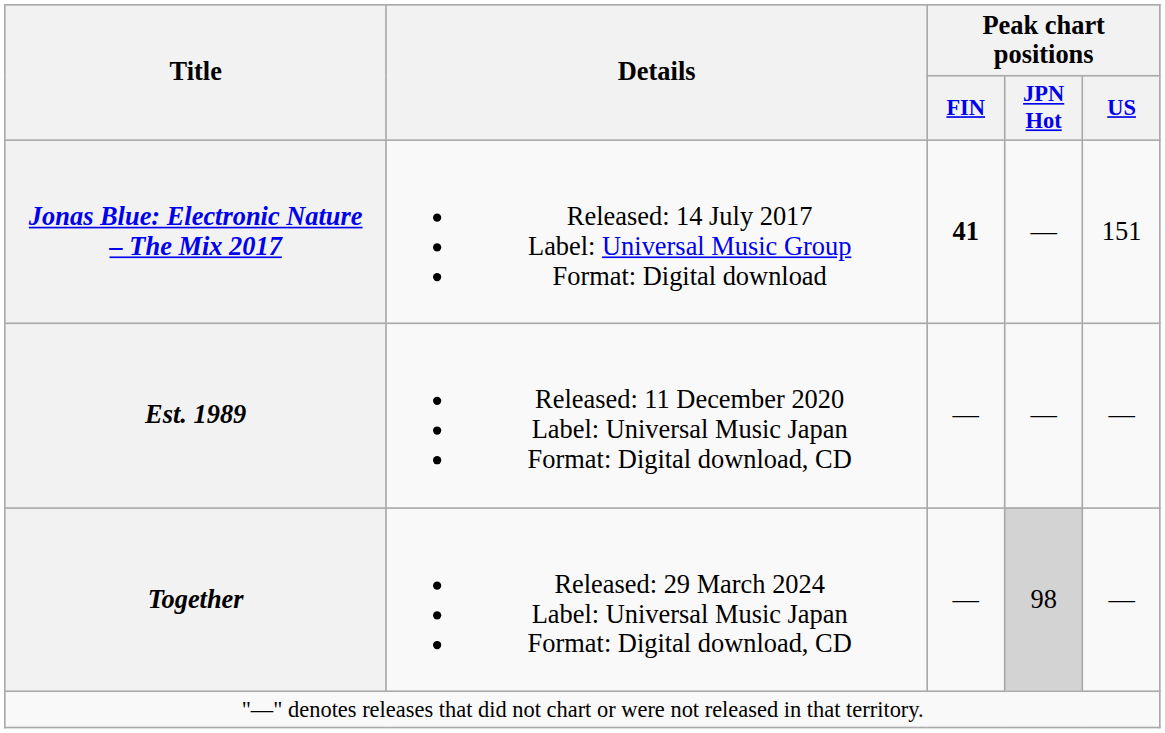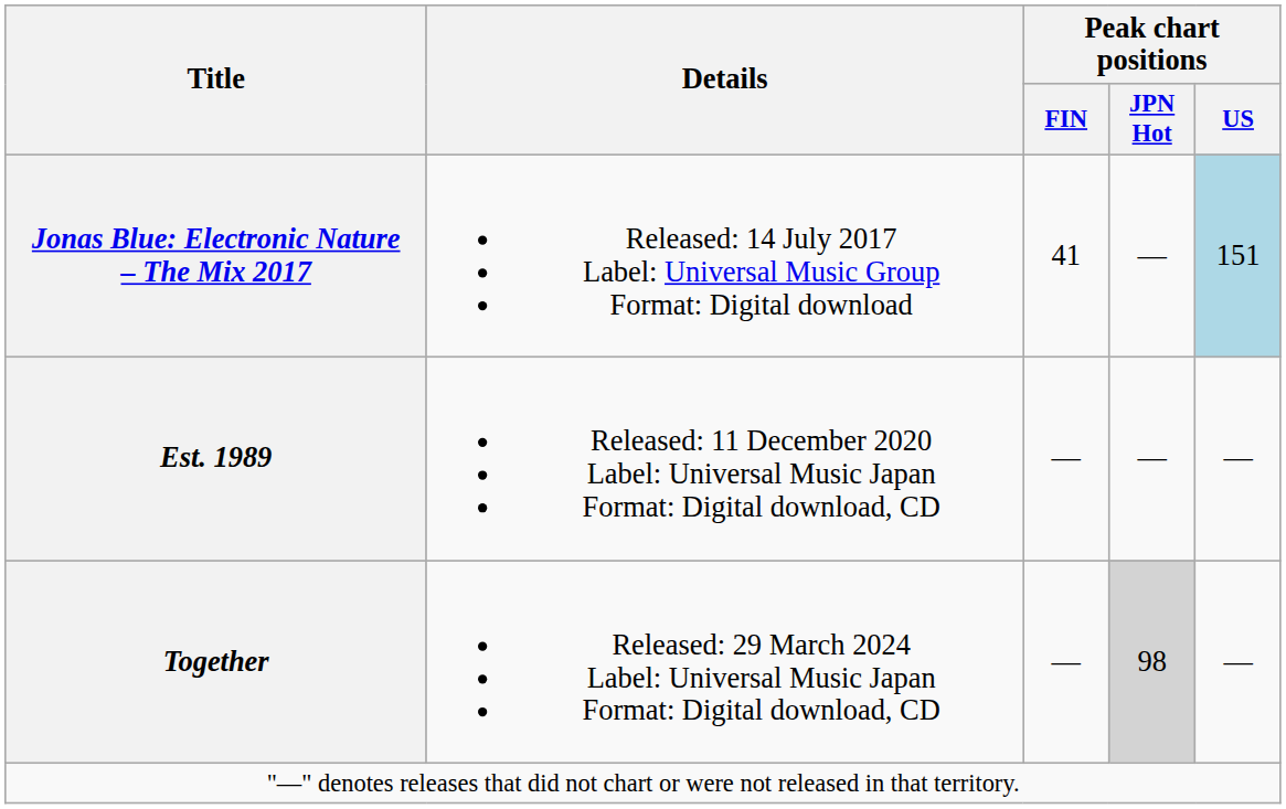Jonas Blue: Electronic Nature – The Mix 2017 | Peak chart positions / FIN: bold -> normal
Jonas Blue: Electronic Nature – The Mix 2017 | Peak chart positions / US: no background -> lightblue background
